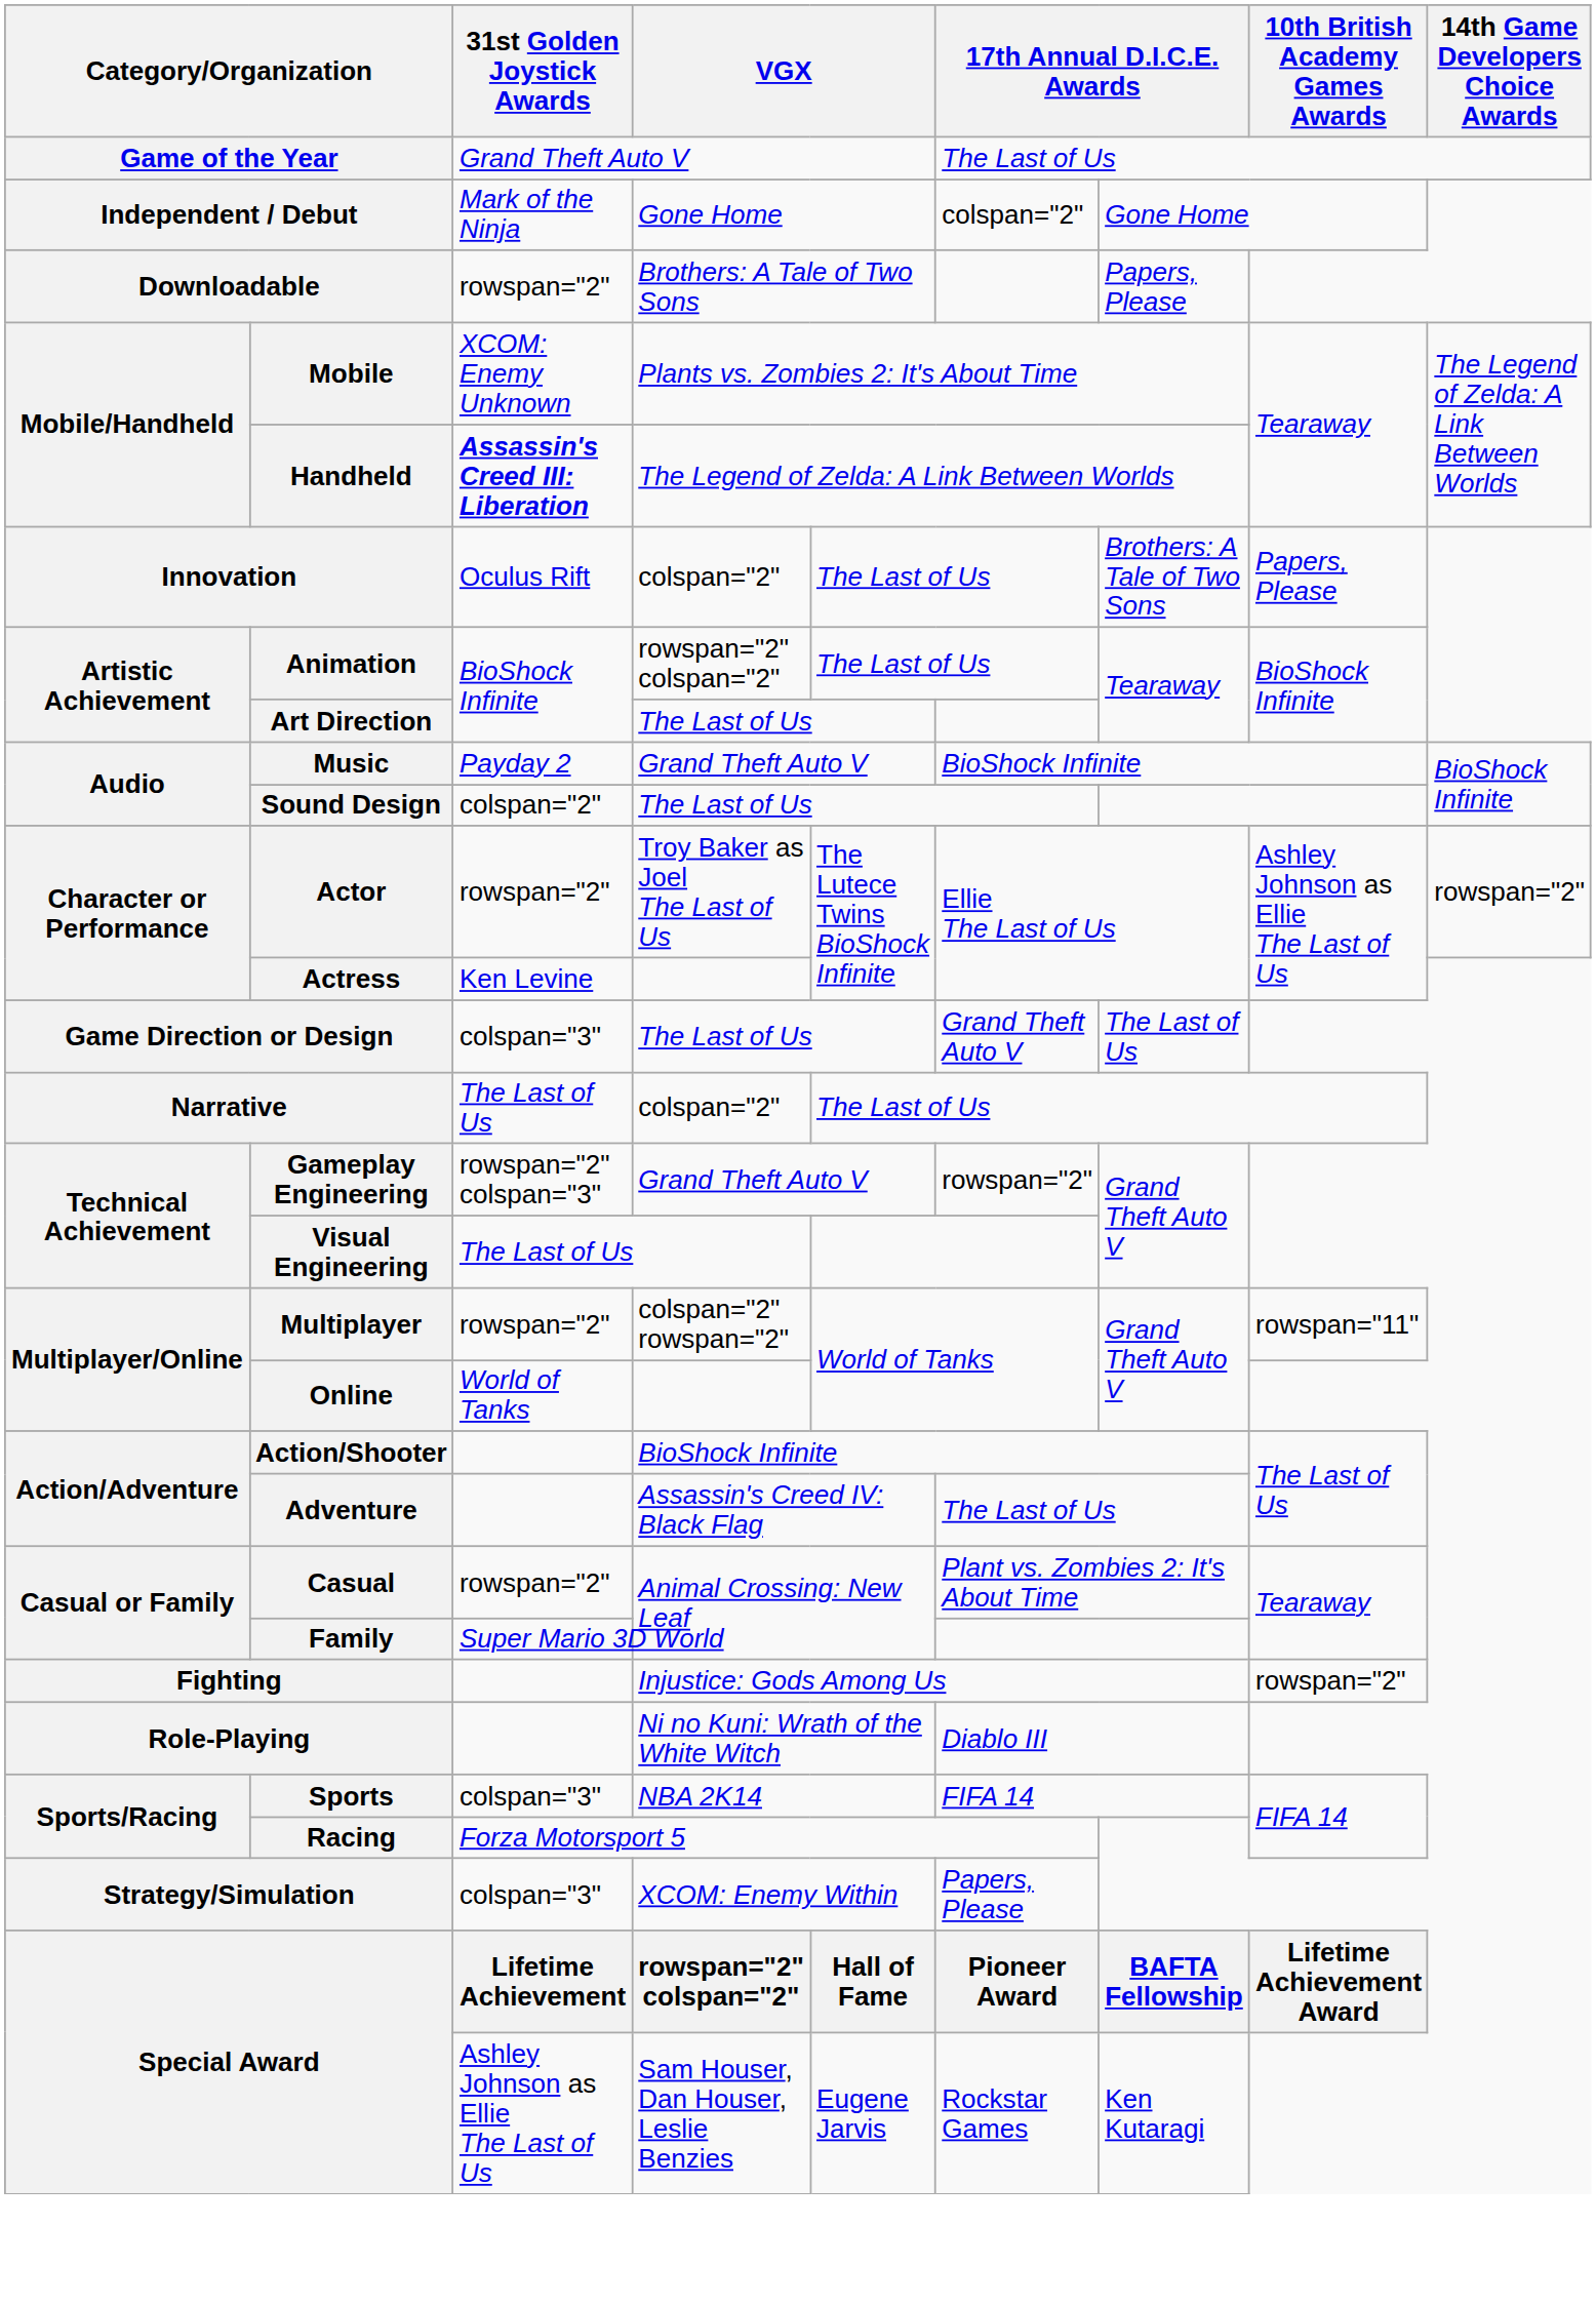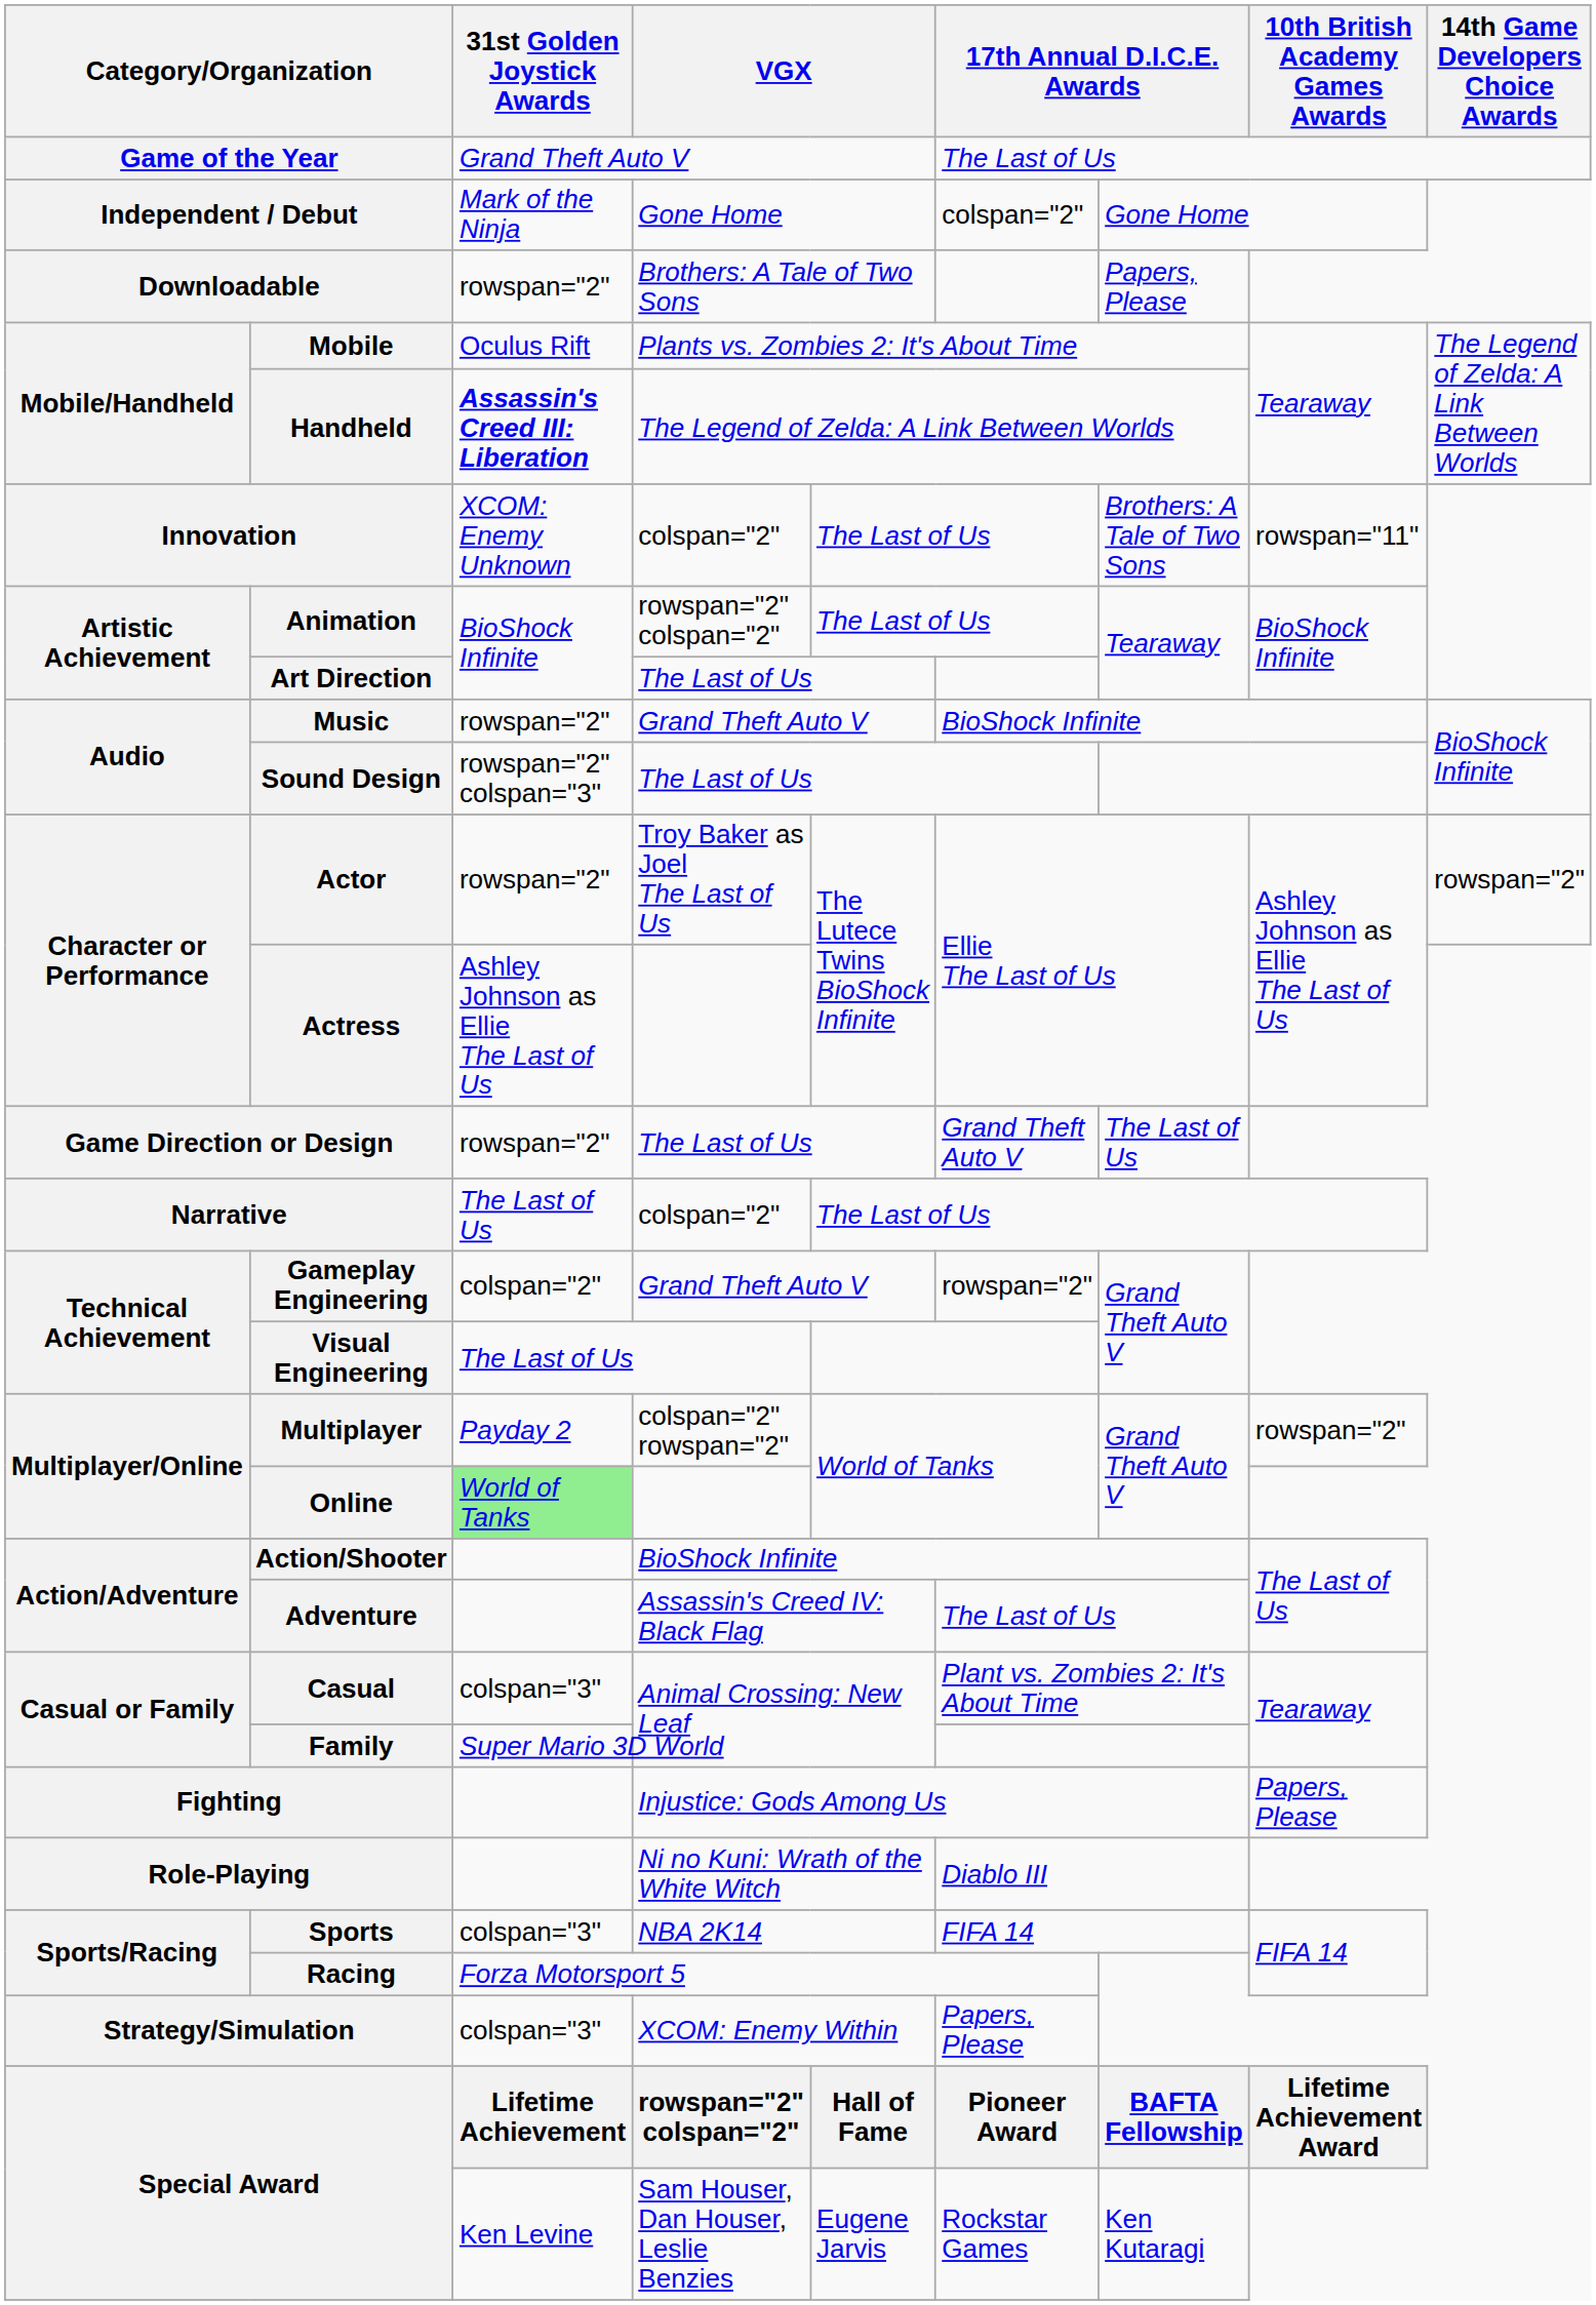Mobile | 31st Golden Joystick Awards: XCOM: Enemy Unknown -> Oculus Rift
Innovation | 31st Golden Joystick Awards: Oculus Rift -> XCOM: Enemy Unknown
Innovation | 10th British Academy Games Awards: Papers, Please -> rowspan="11"
Music | 31st Golden Joystick Awards: Payday 2 -> rowspan="2"
Sound Design | 31st Golden Joystick Awards: colspan="2" -> rowspan="2" colspan="3"
Actress | 31st Golden Joystick Awards: Ken Levine -> Ashley Johnson as Ellie The Last of Us
Game Direction or Design | 31st Golden Joystick Awards: colspan="3" -> rowspan="2"
Gameplay Engineering | 31st Golden Joystick Awards: rowspan="2" colspan="3" -> colspan="2"
Multiplayer | 31st Golden Joystick Awards: rowspan="2" -> Payday 2
Multiplayer | 10th British Academy Games Awards: rowspan="11" -> rowspan="2"
Online | 31st Golden Joystick Awards: no background -> lightgreen background
Casual | 31st Golden Joystick Awards: rowspan="2" -> colspan="3"
Fighting | 10th British Academy Games Awards: rowspan="2" -> Papers, Please
Special Award / Sam Houser, Dan Houser, Leslie Benzies | 31st Golden Joystick Awards: Ashley Johnson as Ellie The Last of Us -> Ken Levine
